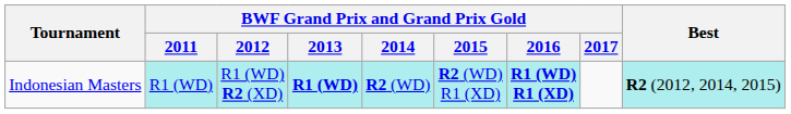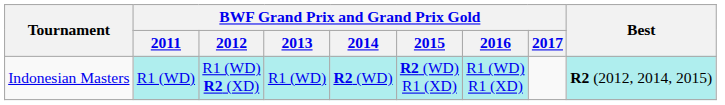Indonesian Masters | BWF Grand Prix and Grand Prix Gold / 2013: bold -> normal
Indonesian Masters | BWF Grand Prix and Grand Prix Gold / 2016: bold -> normal
